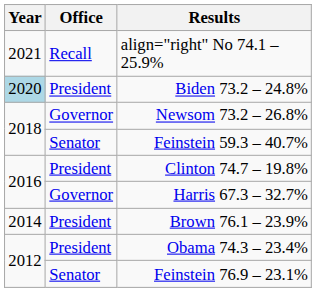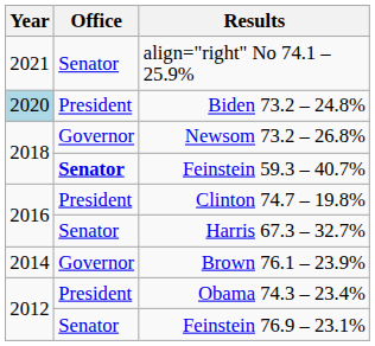align="right" No 74.1 – 25.9% | Office: Recall -> Senator
Feinstein 59.3 – 40.7% | Office: normal -> bold
Harris 67.3 – 32.7% | Office: Governor -> Senator
Brown 76.1 – 23.9% | Office: President -> Governor
